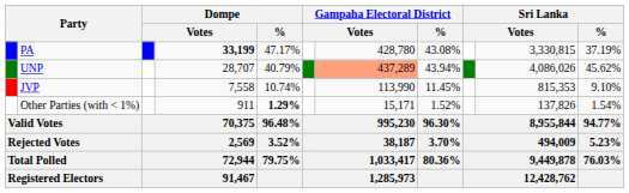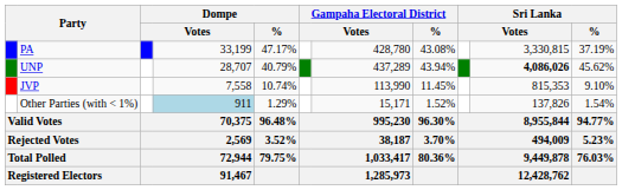PA | column 4: bold -> normal
UNP | column 7: lightsalmon background -> no background
UNP | column 10: normal -> bold
Other Parties (with < 1%) | column 4: no background -> lightblue background
Other Parties (with < 1%) | Dompe / %: bold -> normal
